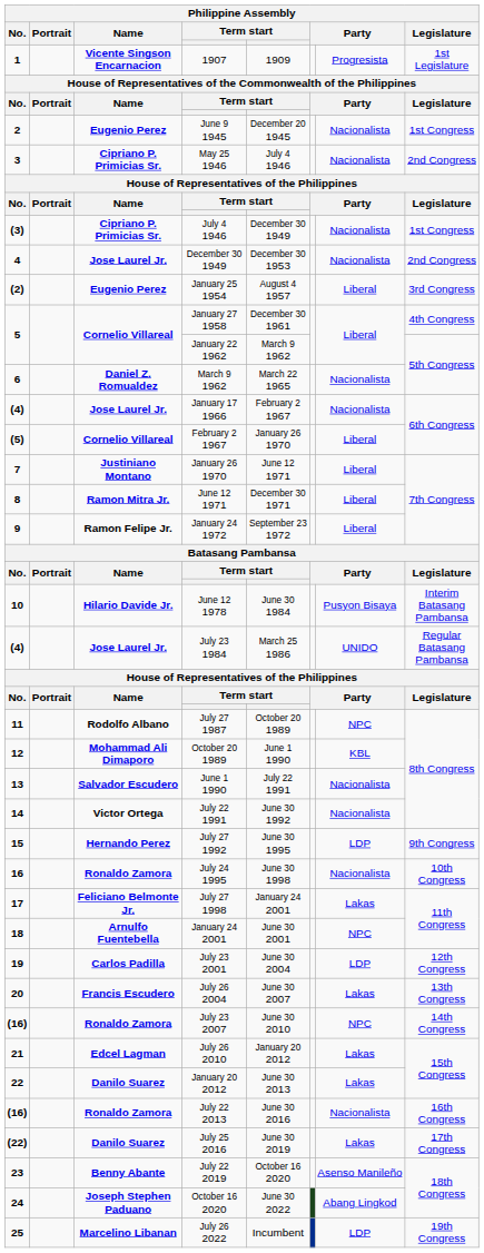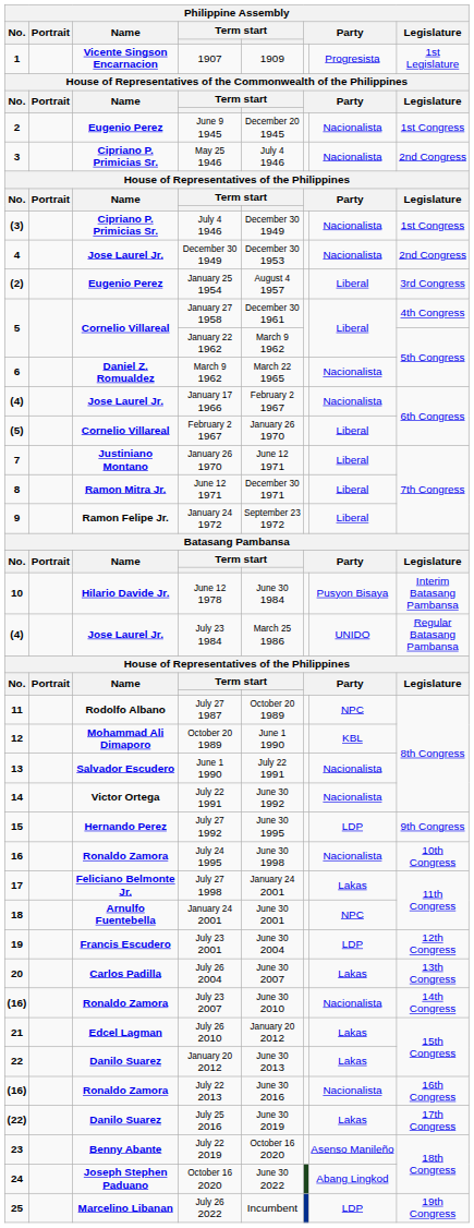July 23 2001 | Name: Carlos Padilla -> Francis Escudero
July 26 2004 | Name: Francis Escudero -> Carlos Padilla
July 23 2007 | column 7: NPC -> Nacionalista
